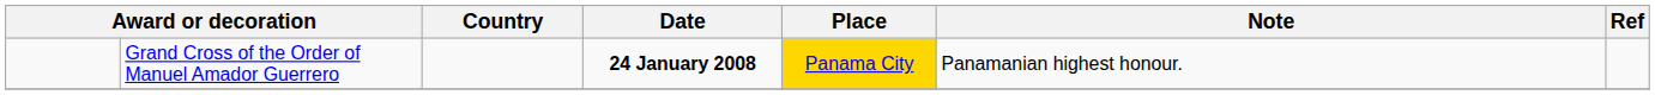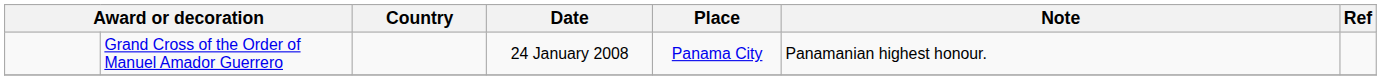Grand Cross of the Order of Manuel Amador Guerrero | Date: bold -> normal
Grand Cross of the Order of Manuel Amador Guerrero | Place: gold background -> no background
